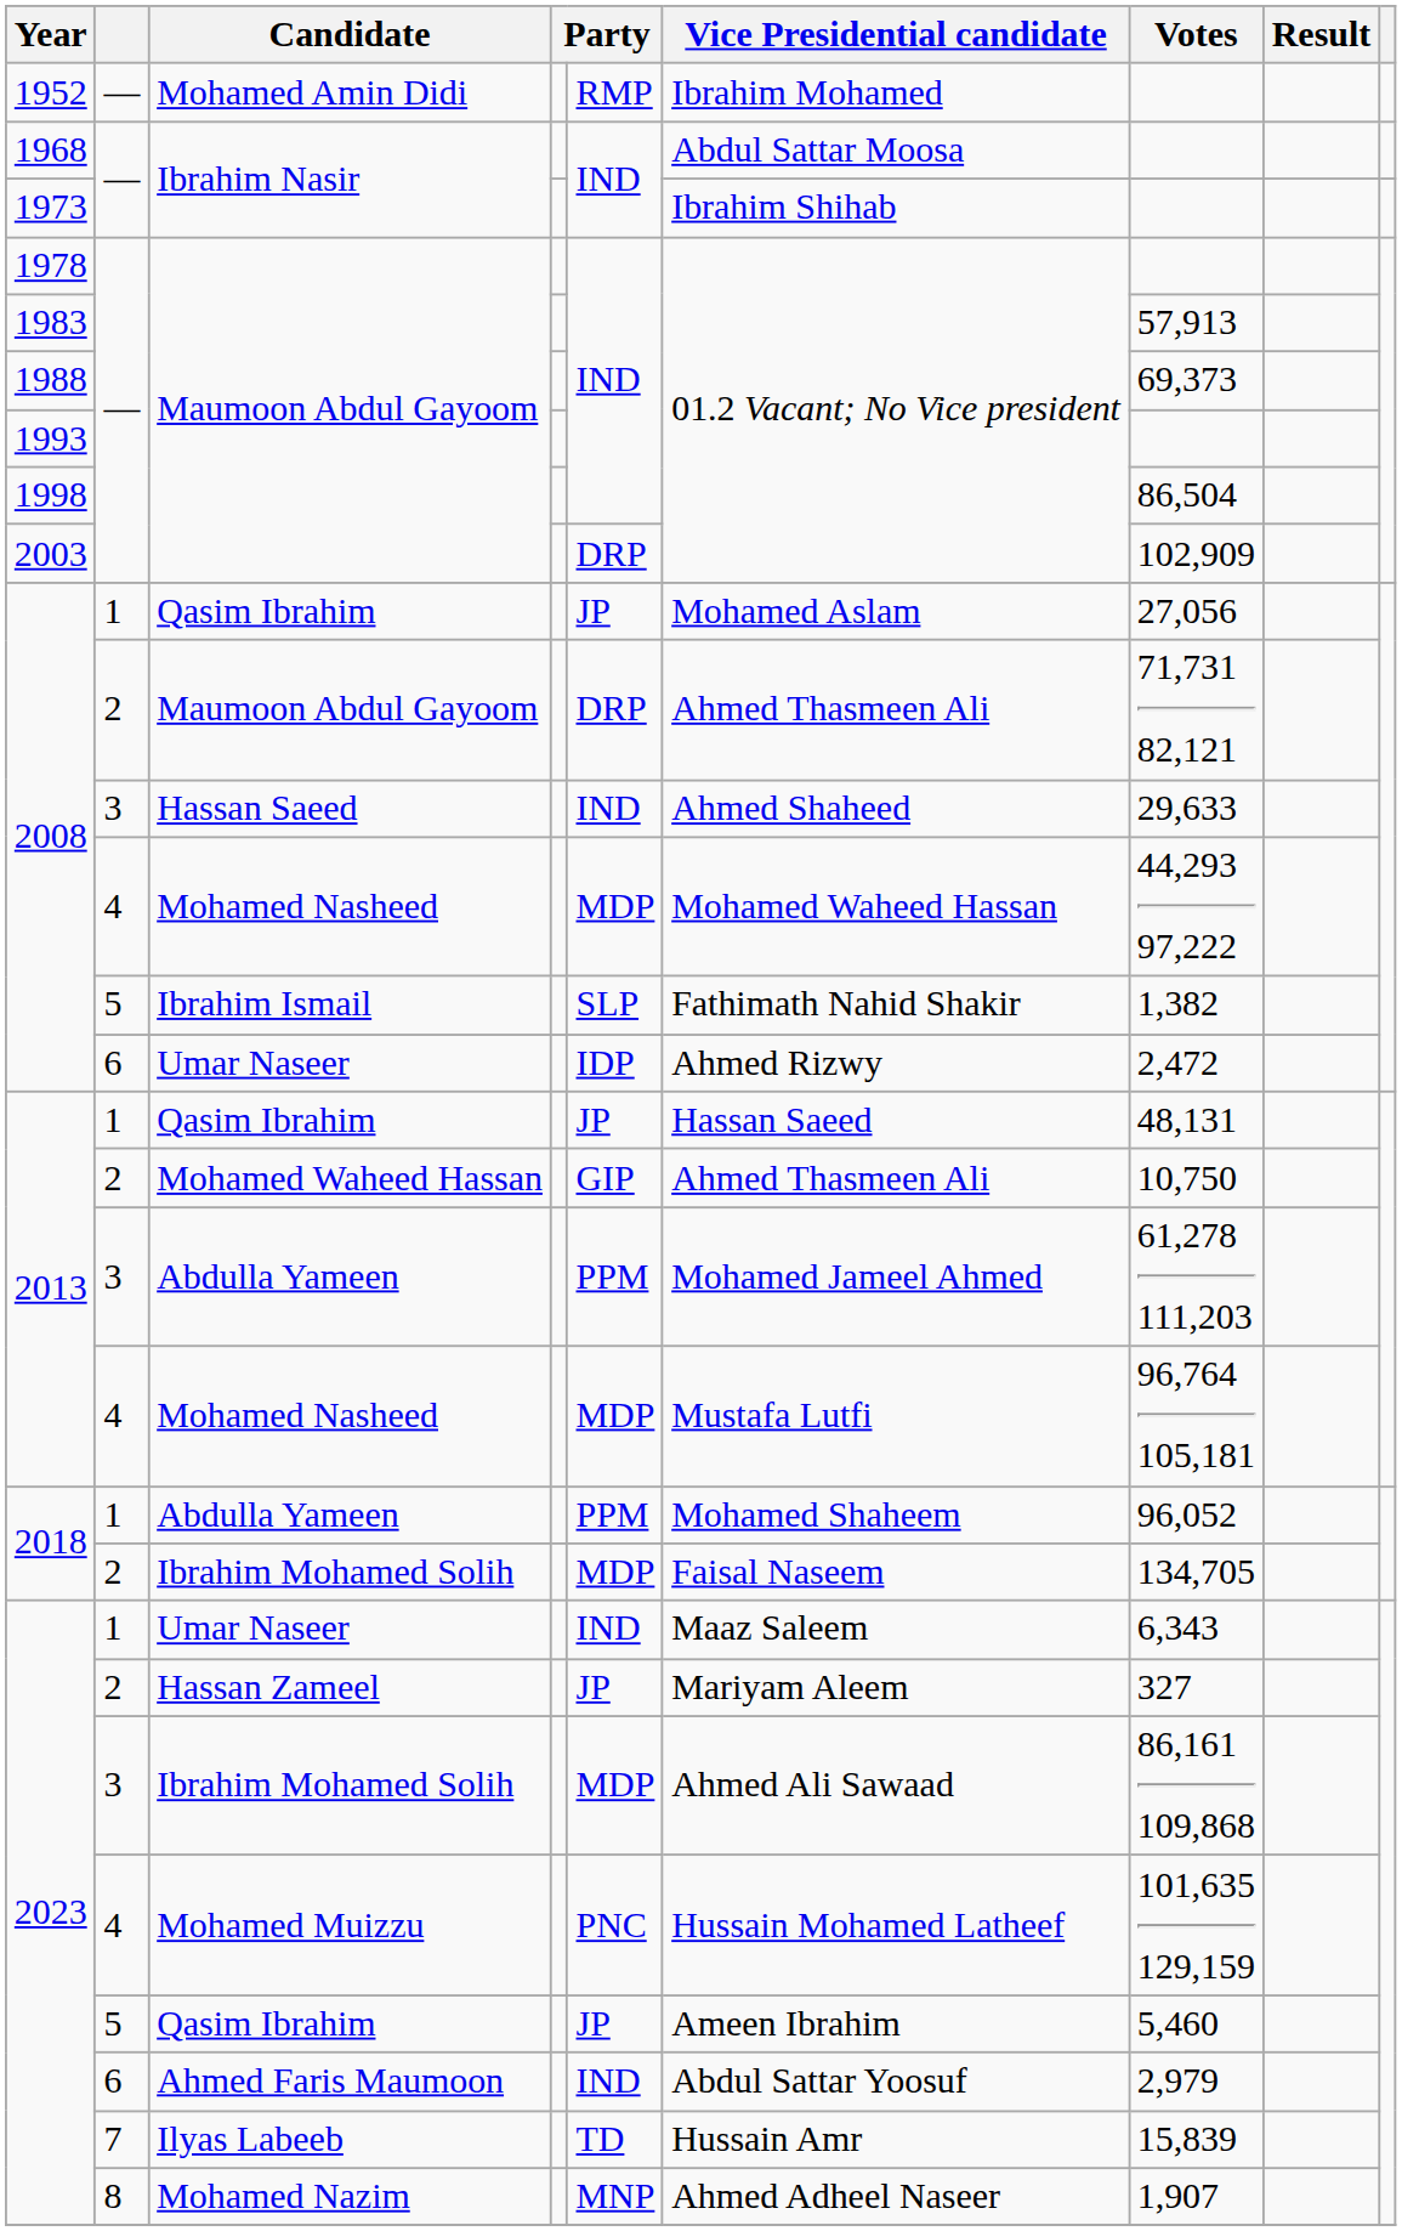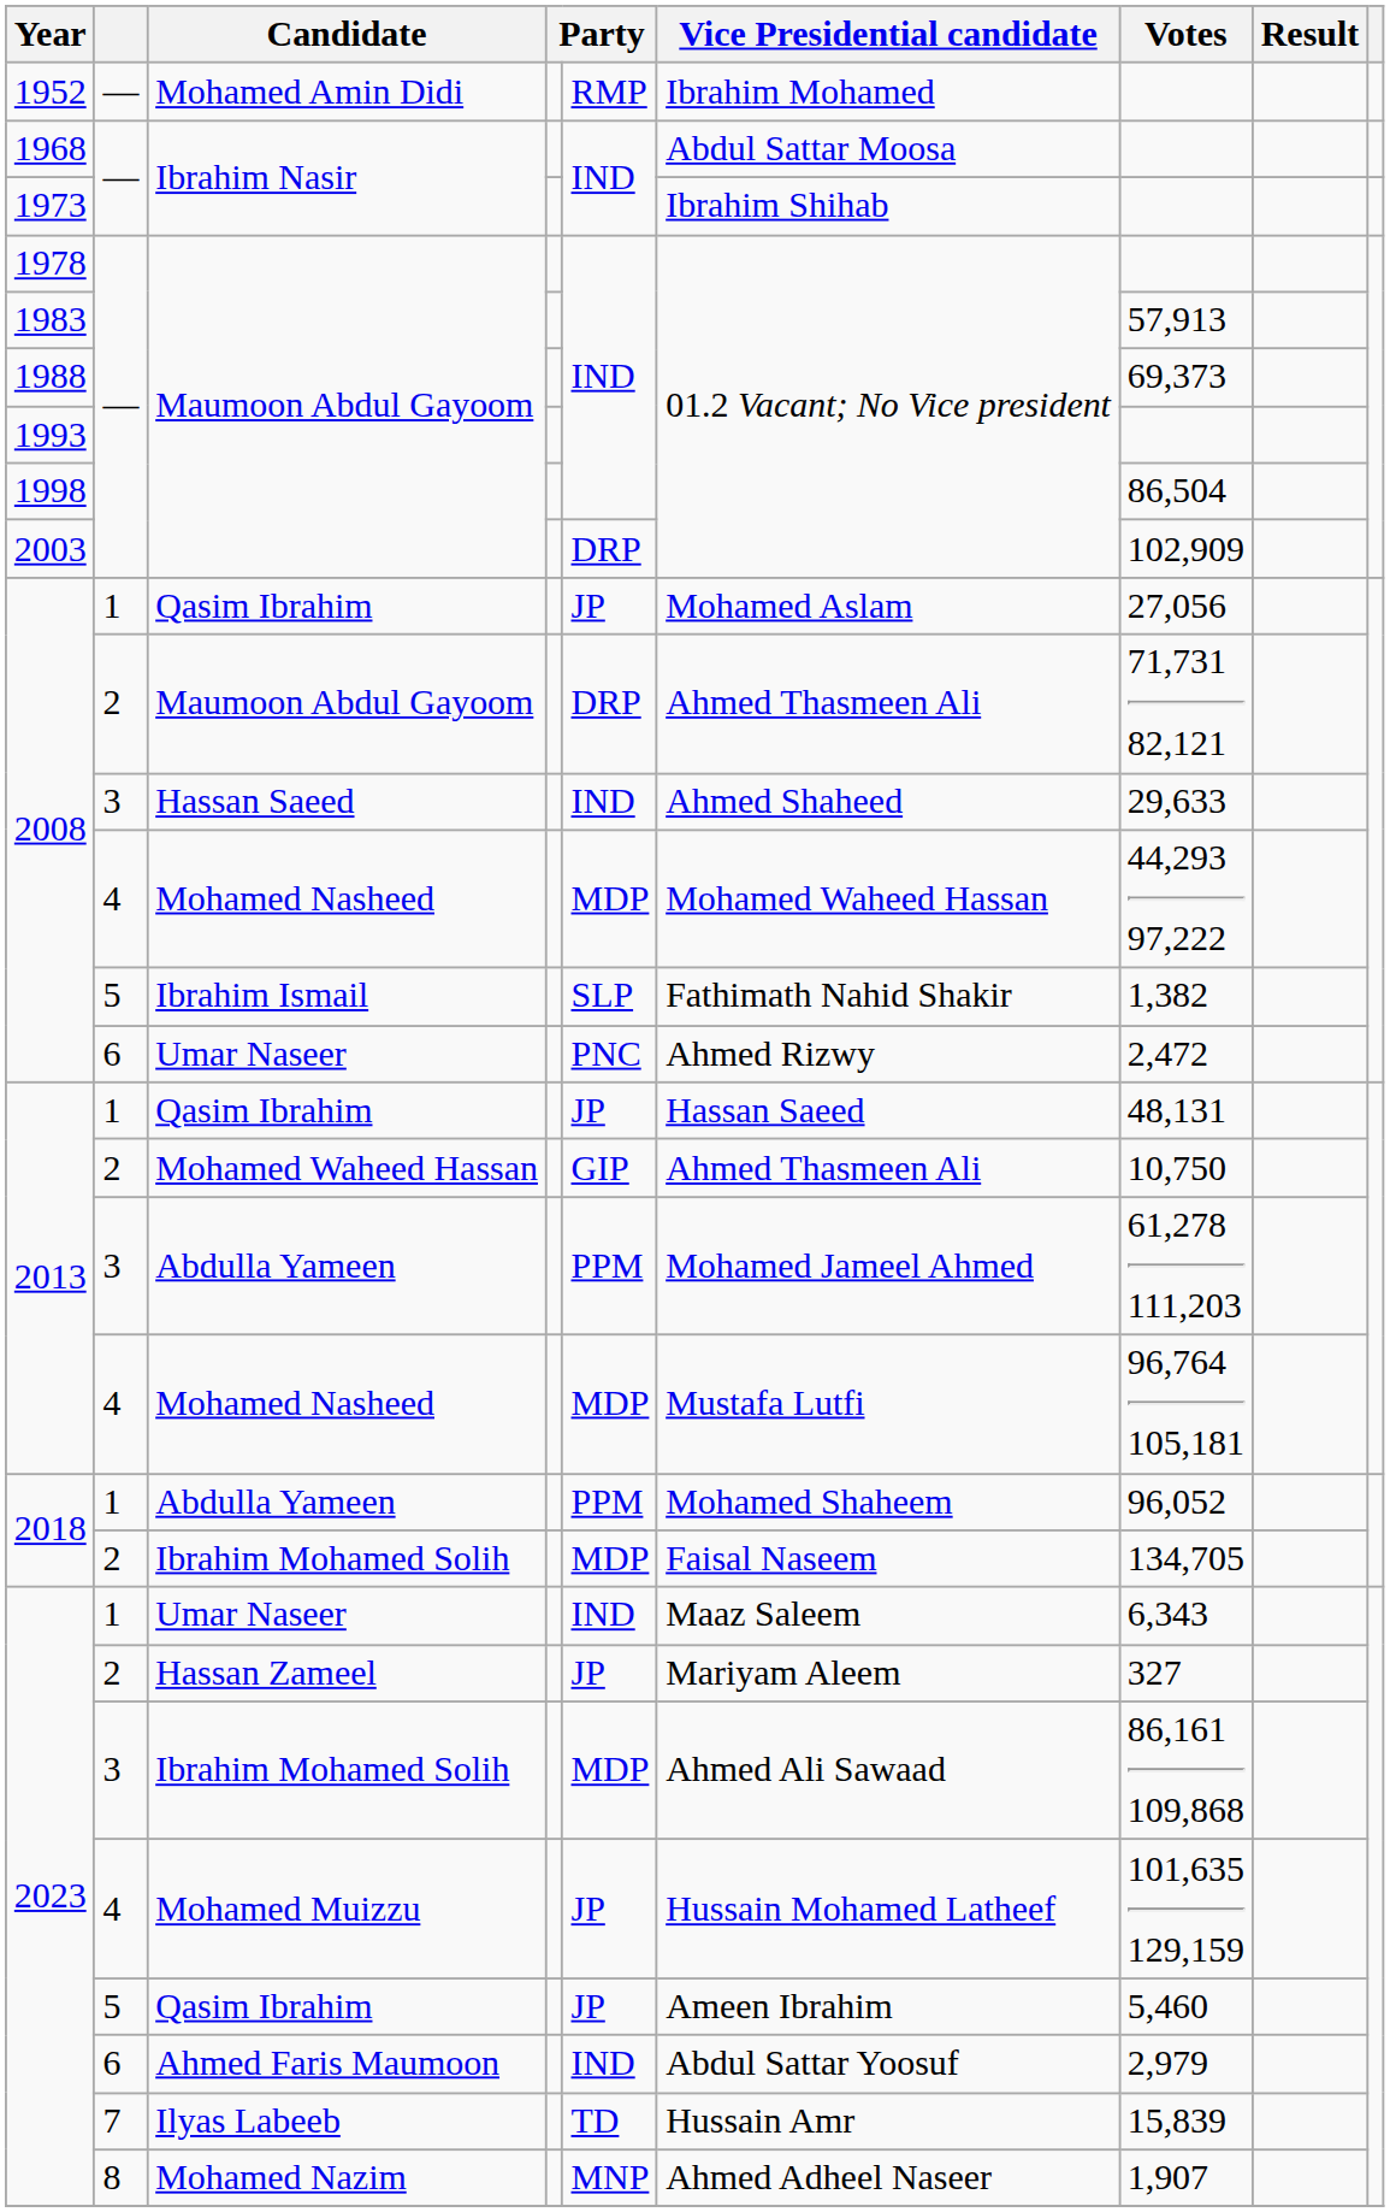2008 / Umar Naseer | column 5: IDP -> PNC
Mohamed Muizzu | column 5: PNC -> JP
